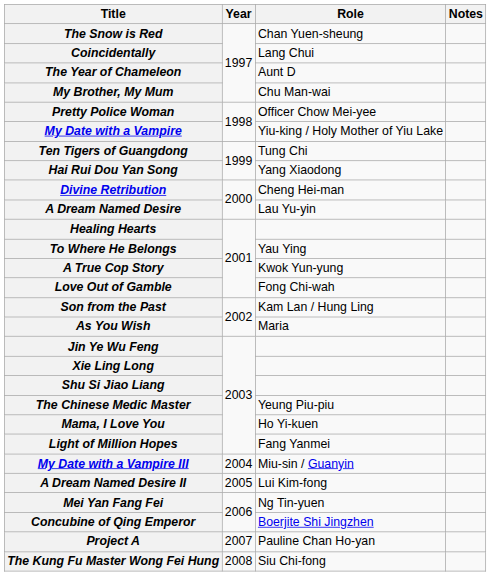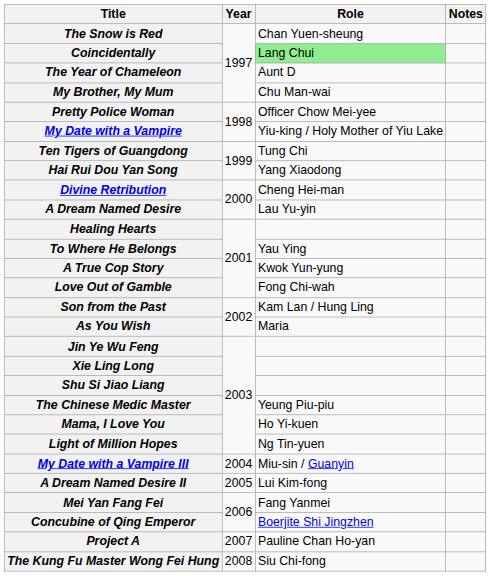Coincidentally | Role: no background -> lightgreen background
Light of Million Hopes | Role: Fang Yanmei -> Ng Tin-yuen
Mei Yan Fang Fei | Role: Ng Tin-yuen -> Fang Yanmei
